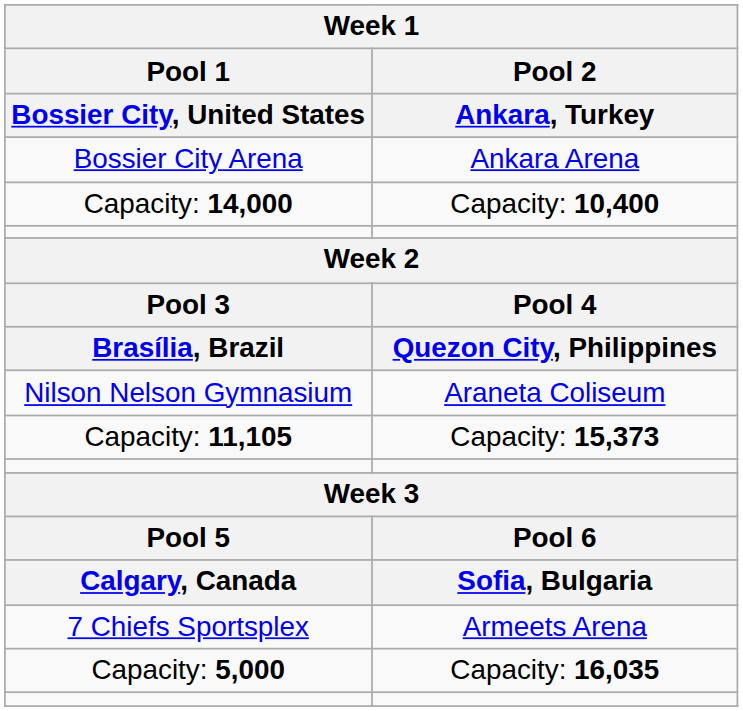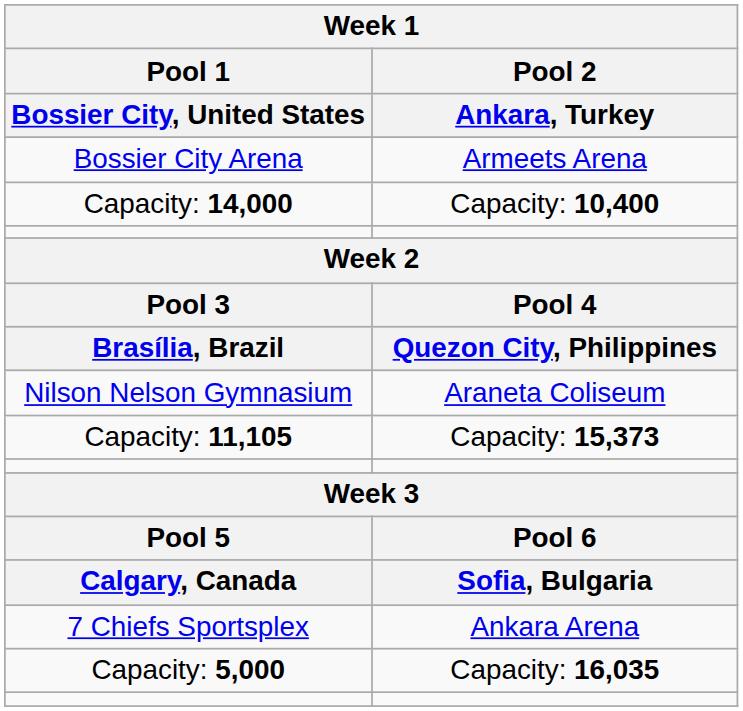row 4 | Pool 2 / Ankara, Turkey: Ankara Arena -> Armeets Arena
row 16 | Pool 2 / Ankara, Turkey: Armeets Arena -> Ankara Arena
